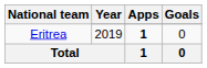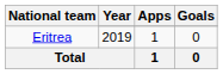2019 | Apps: bold -> normal
